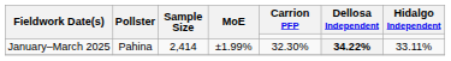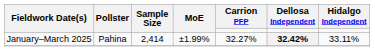January–March 2025 | Carrion PFP: 32.30% -> 32.27%
January–March 2025 | Dellosa Independent: 34.22% -> 32.42%
